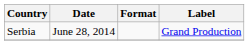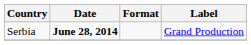Serbia | Date: normal -> bold
